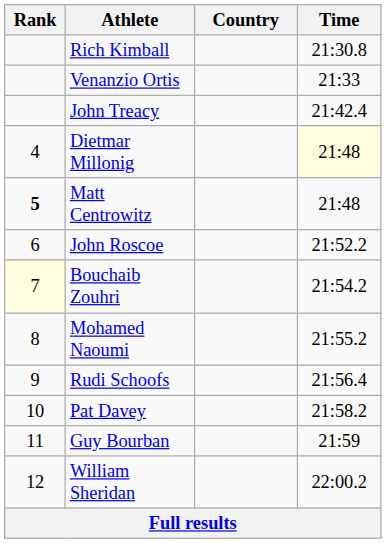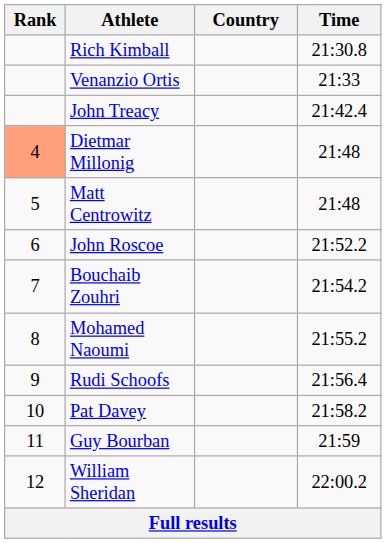Dietmar Millonig | Rank: no background -> lightsalmon background
Dietmar Millonig | Time: lightyellow background -> no background
Matt Centrowitz | Rank: bold -> normal
Bouchaib Zouhri | Rank: lightyellow background -> no background
